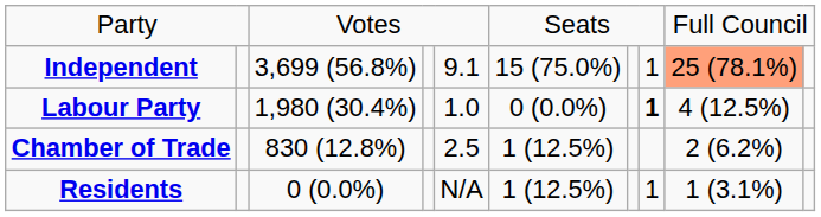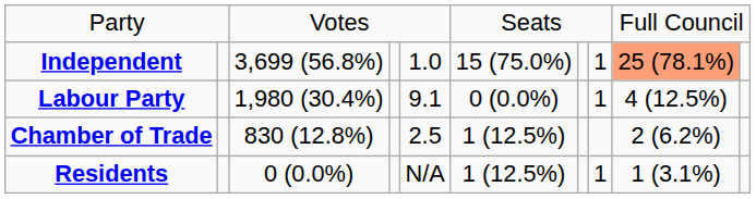Independent | column 5: 9.1 -> 1.0
Labour Party | column 5: 1.0 -> 9.1
Labour Party | column 8: bold -> normal
